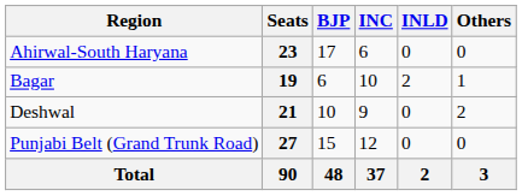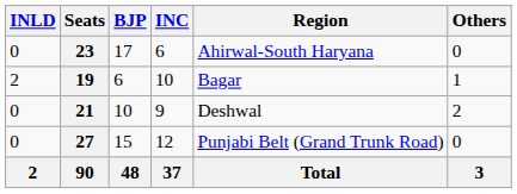columns swapped: Region <-> INLD
